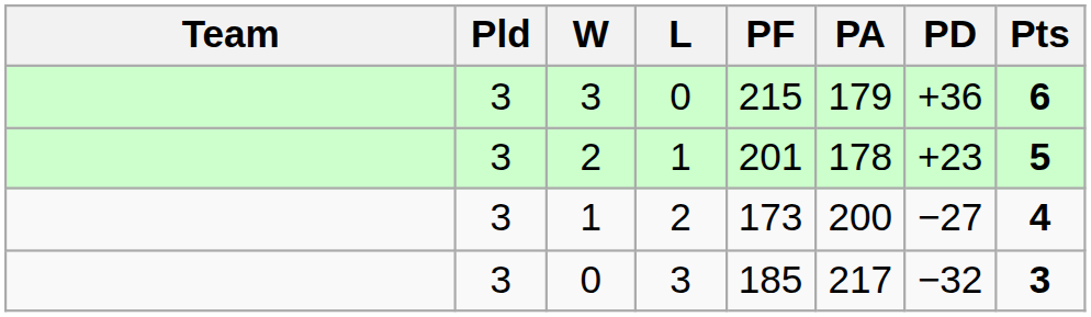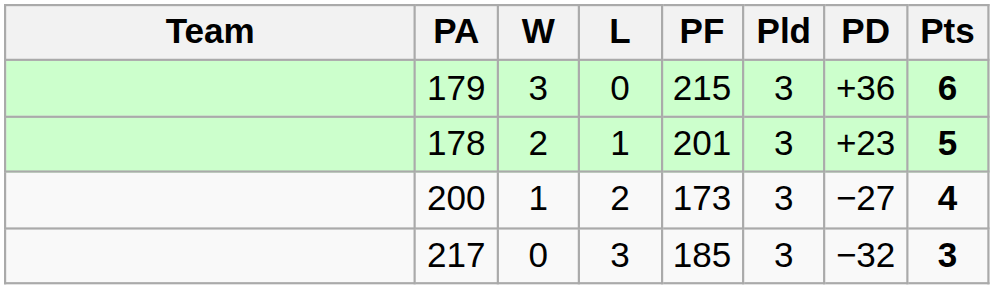columns swapped: Pld <-> PA
